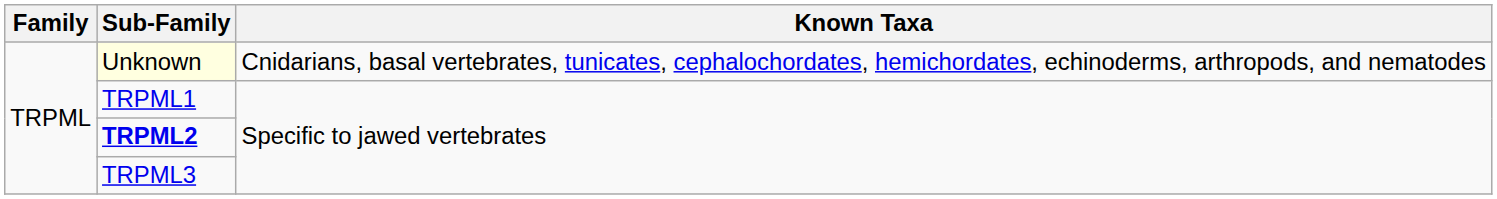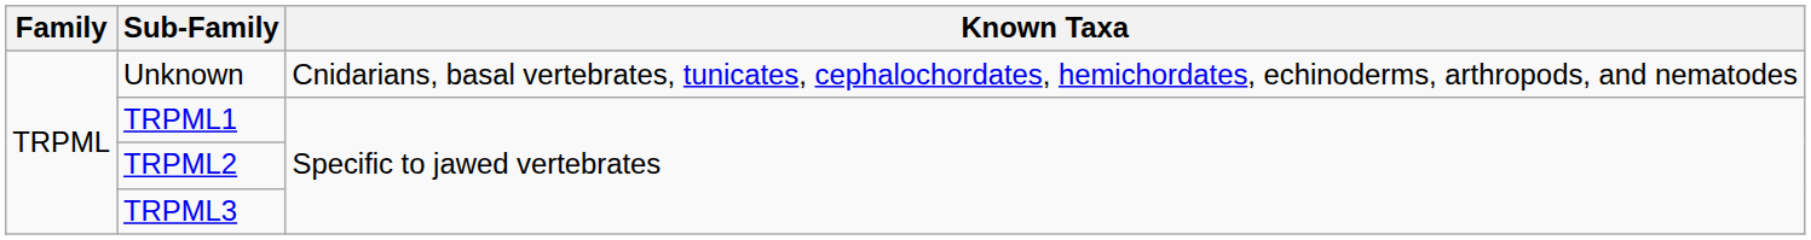Unknown | Sub-Family: lightyellow background -> no background
TRPML2 | Sub-Family: bold -> normal
